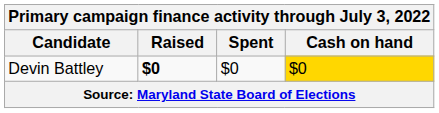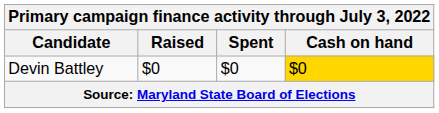Devin Battley | Raised: bold -> normal
